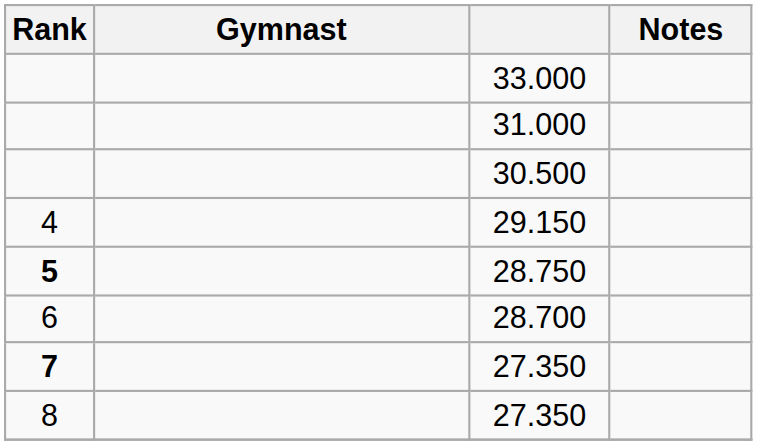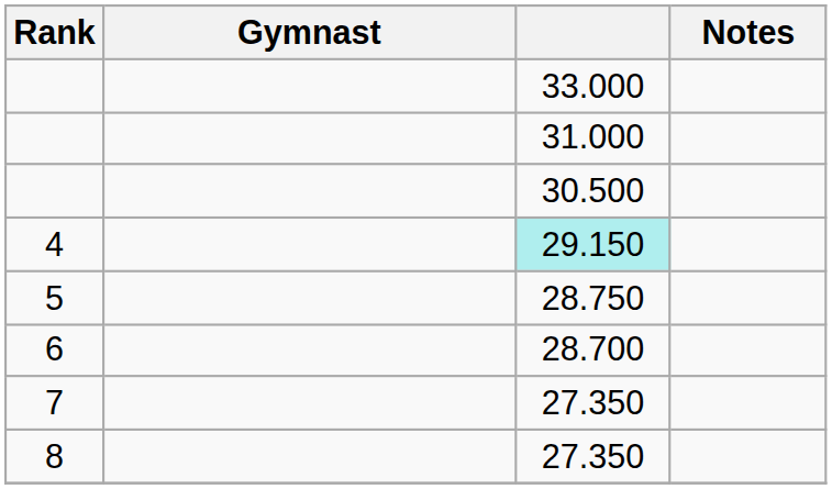29.150 | column 3: no background -> paleturquoise background
28.750 | Rank: bold -> normal
7 / 27.350 | Rank: bold -> normal
